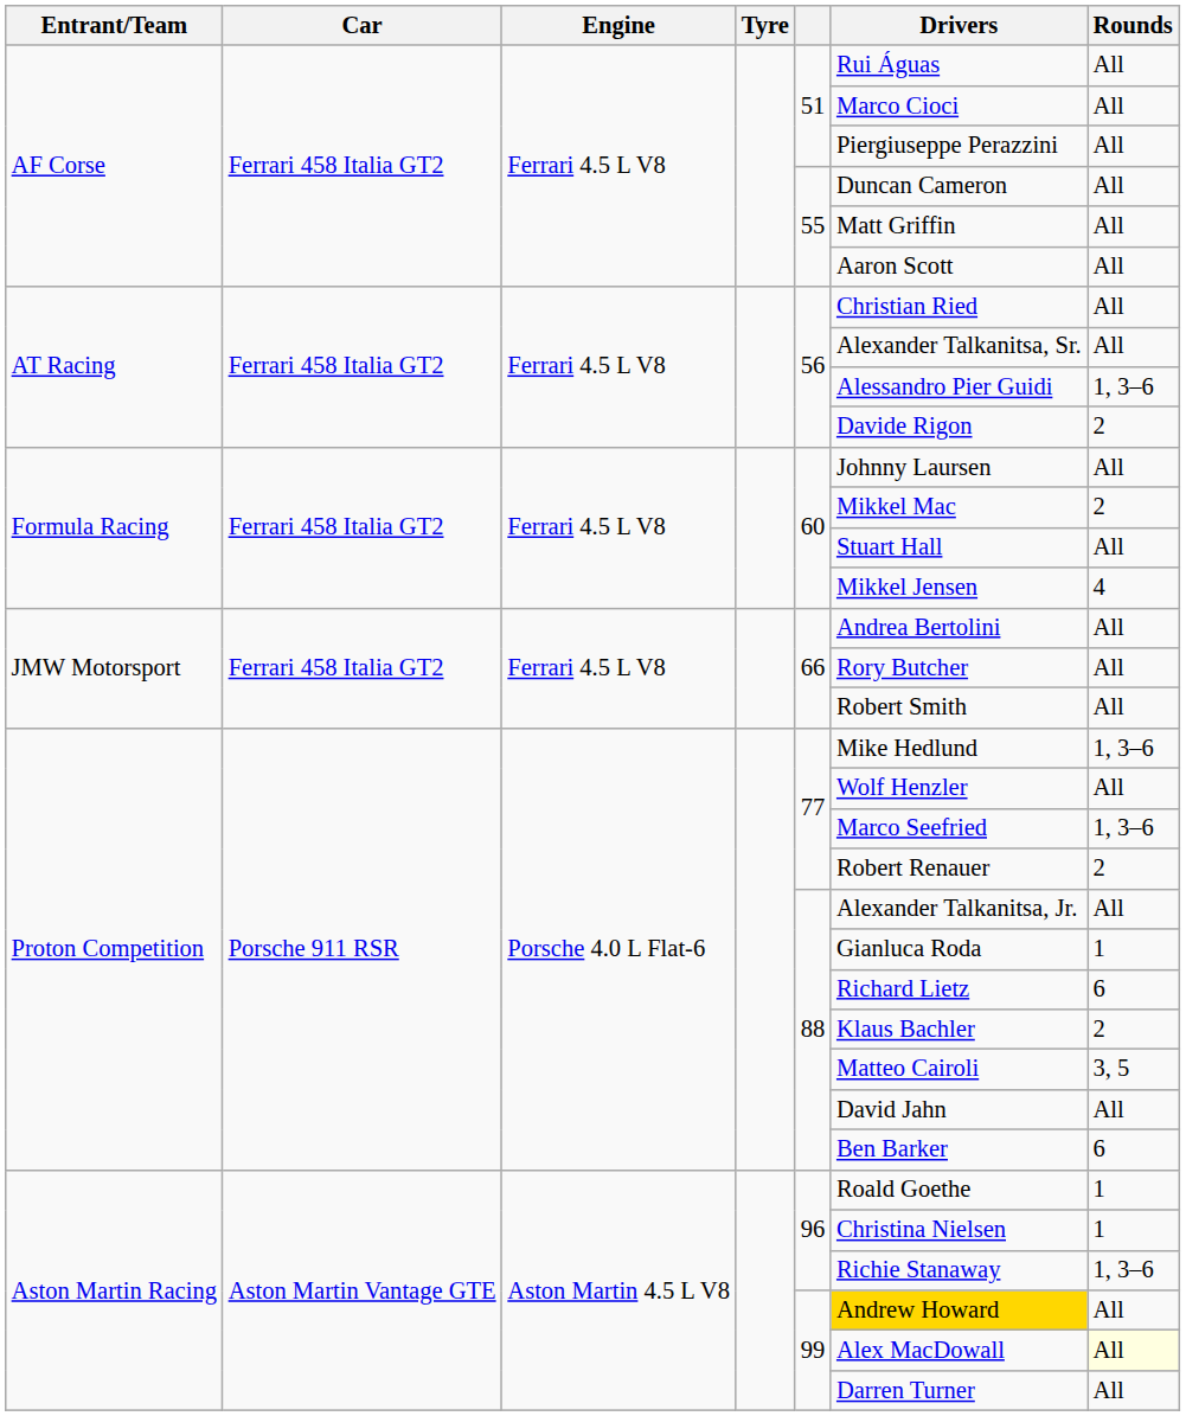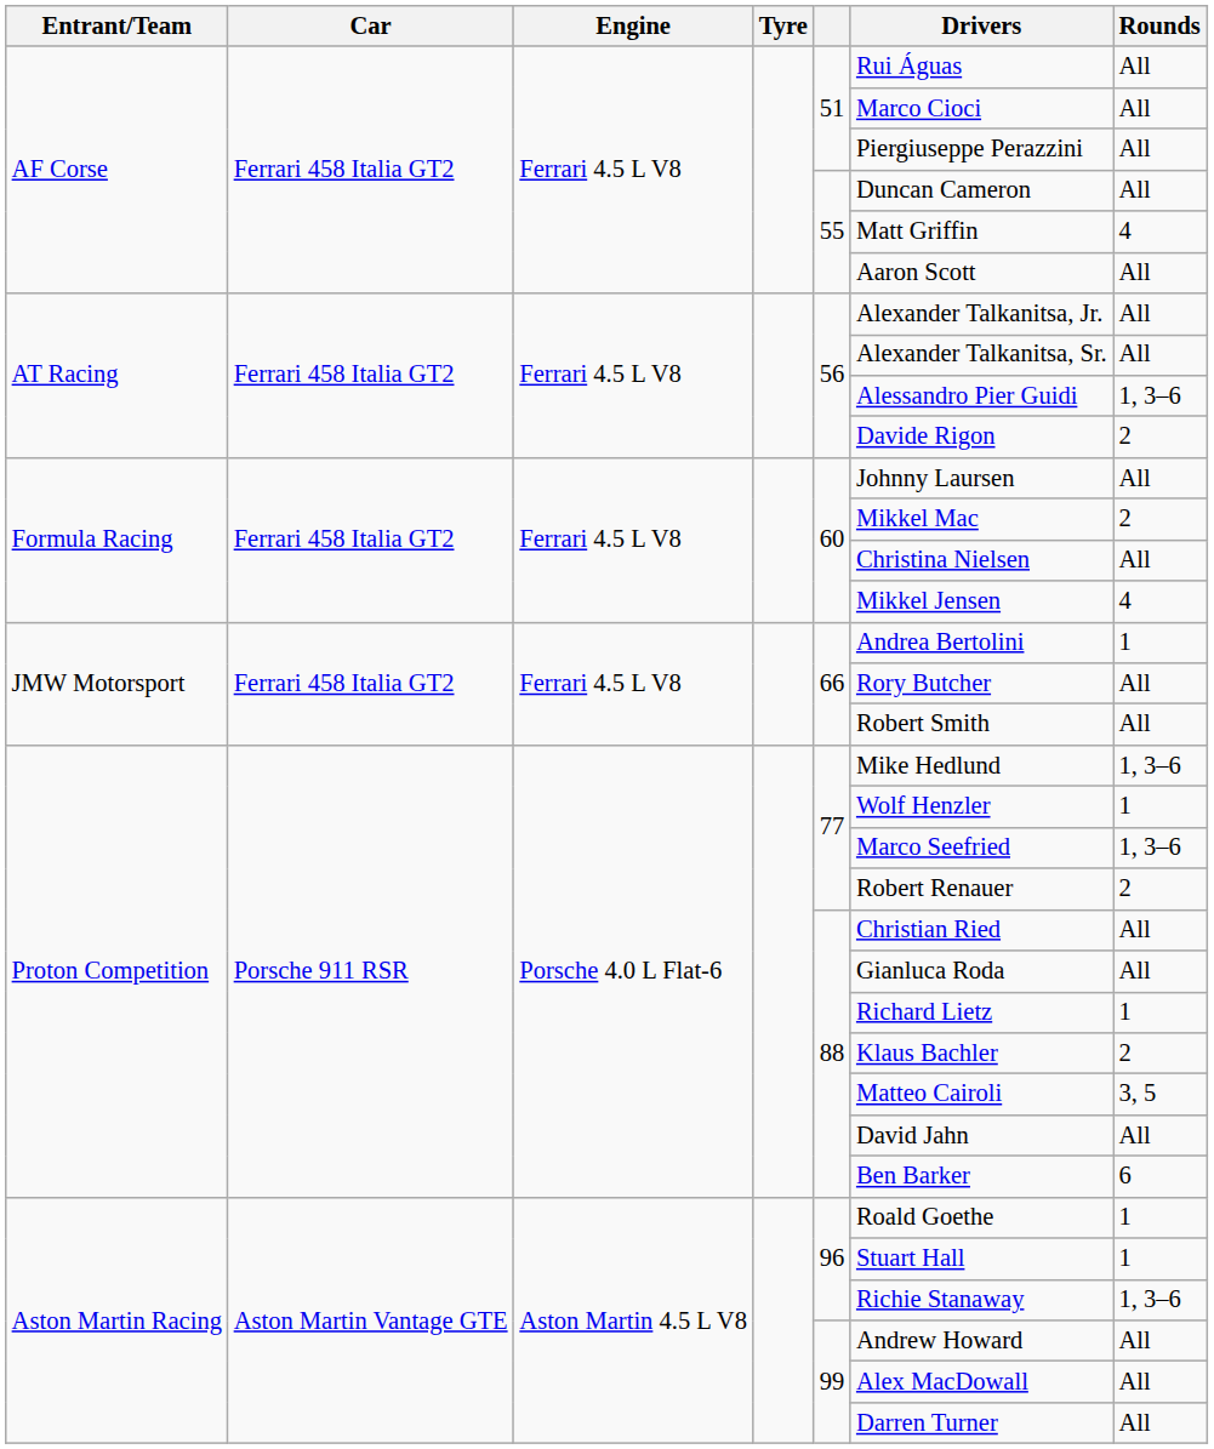row 6 | Rounds: All -> 4
row 8 | Drivers: Christian Ried -> Alexander Talkanitsa, Jr.
row 14 | Drivers: Stuart Hall -> Christina Nielsen
row 16 | Rounds: All -> 1
row 20 | Rounds: All -> 1
row 23 | Drivers: Alexander Talkanitsa, Jr. -> Christian Ried
row 24 | Rounds: 1 -> All
row 25 | Rounds: 6 -> 1
row 31 | Drivers: Christina Nielsen -> Stuart Hall
row 33 | Drivers: gold background -> no background
row 34 | Rounds: lightyellow background -> no background
